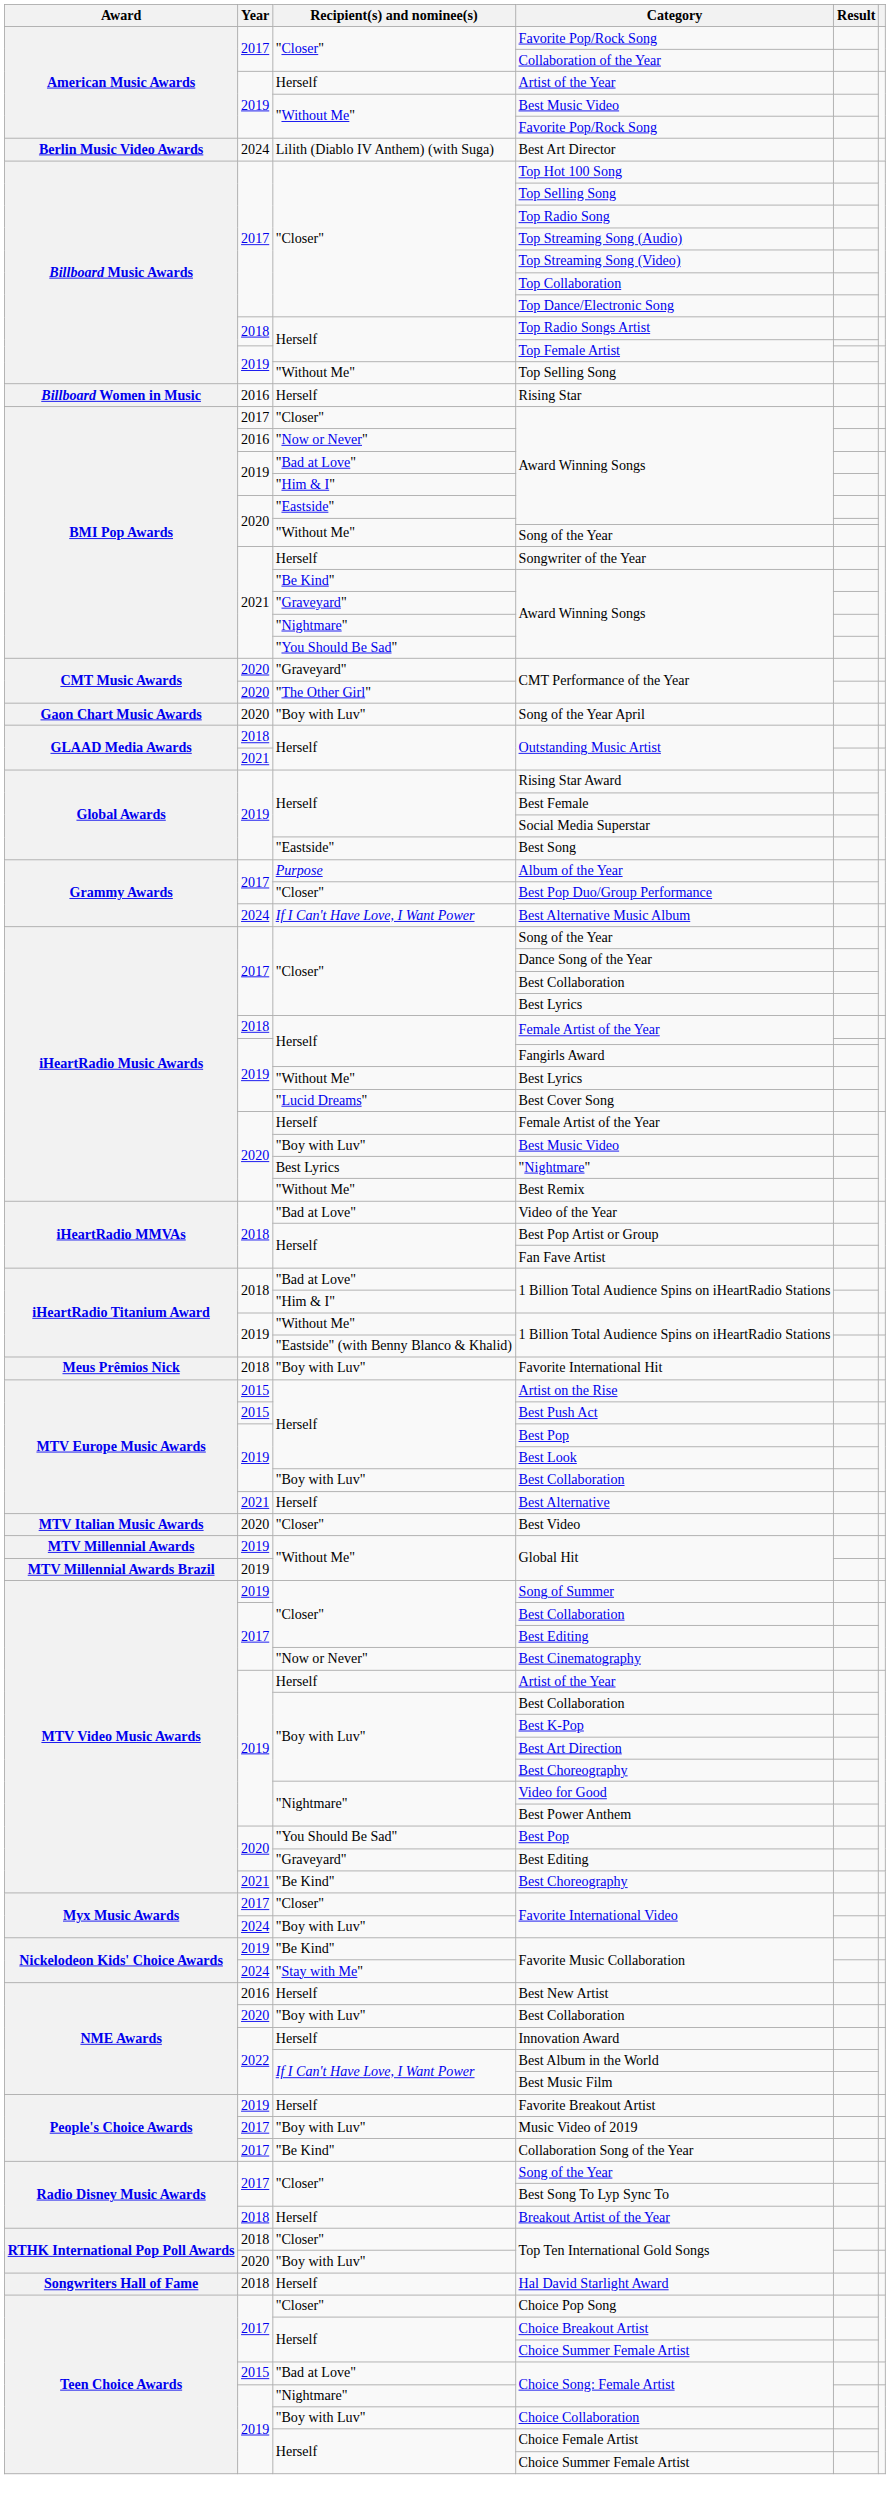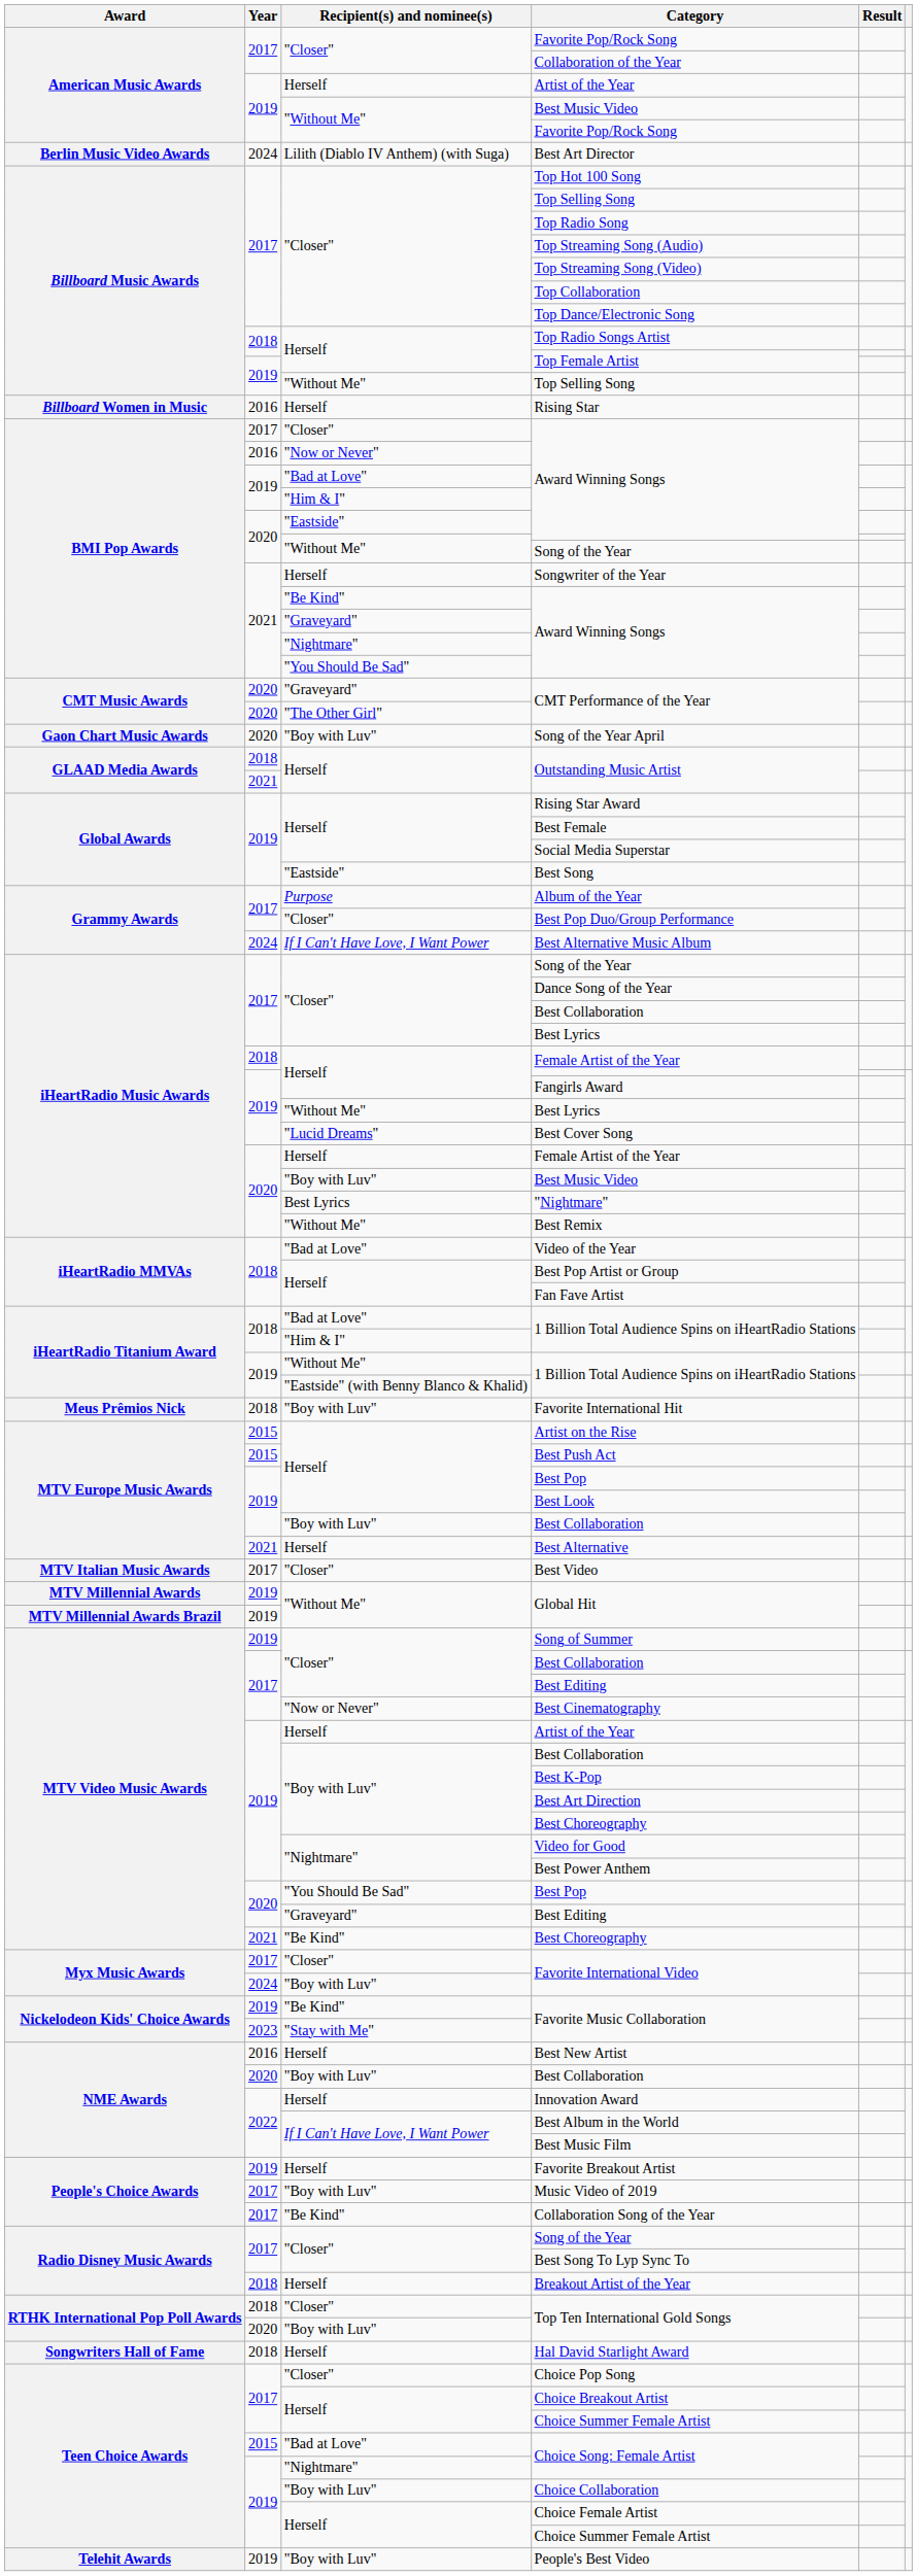Best Video | Year: 2020 -> 2017
"Stay with Me" / Favorite Music Collaboration | Year: 2024 -> 2023
+ row: Telehit Awards | 2019 | "Boy with Luv" | People's Best Video
